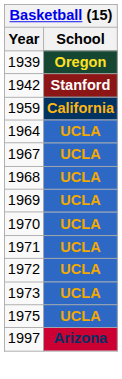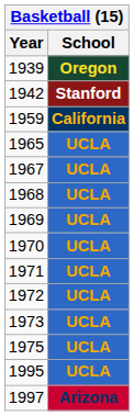- row: 1964 | UCLA
+ row: 1965 | UCLA
+ row: 1995 | UCLA
